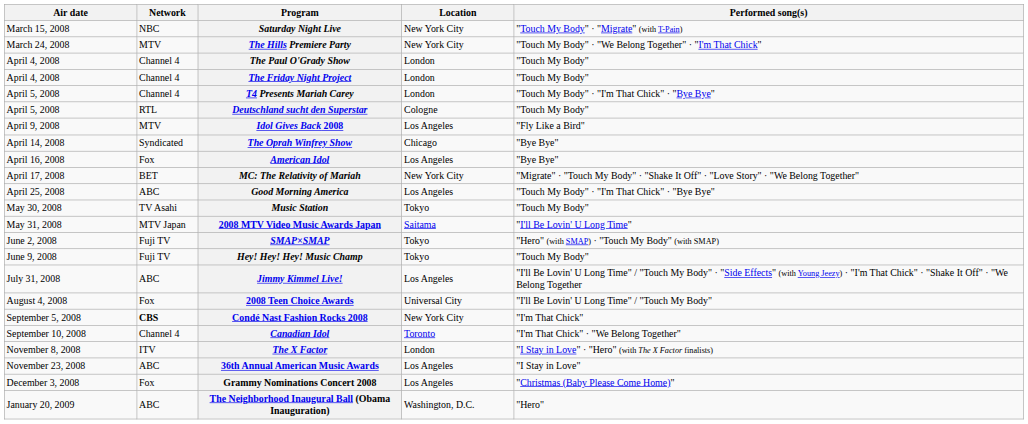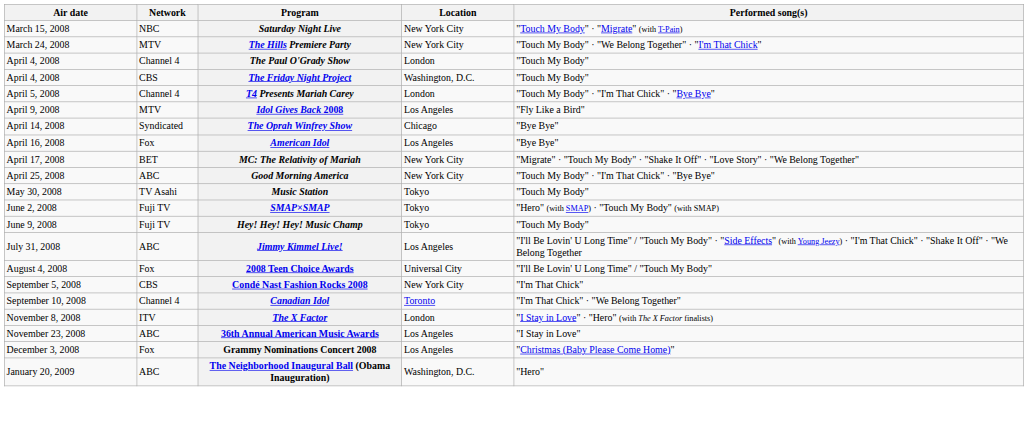The Friday Night Project | Network: Channel 4 -> CBS
The Friday Night Project | Location: London -> Washington, D.C.
- row: April 5, 2008 | RTL | Deutschland sucht den Superstar | Cologne | "Touch My Body"
Good Morning America | Location: Los Angeles -> New York City
- row: May 31, 2008 | MTV Japan | 2008 MTV Video Music Awards Japan | Saitama | "I'll Be Lovin' U Long Time"
Condé Nast Fashion Rocks 2008 | Network: bold -> normal
